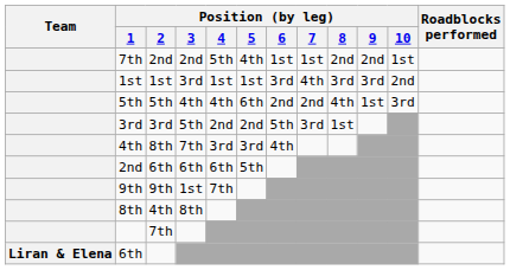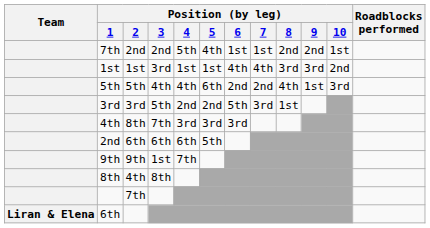row 4 | Position (by leg) / 6: 3rd -> 4th
row 7 | Position (by leg) / 6: 4th -> 3rd
